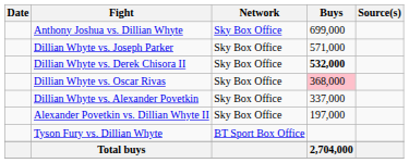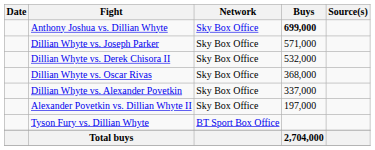Anthony Joshua vs. Dillian Whyte | Buys: normal -> bold
Dillian Whyte vs. Derek Chisora II | Buys: bold -> normal
Dillian Whyte vs. Oscar Rivas | Buys: pink background -> no background
